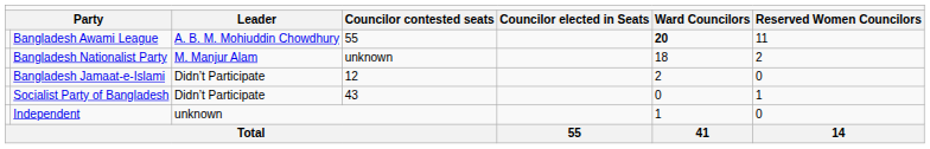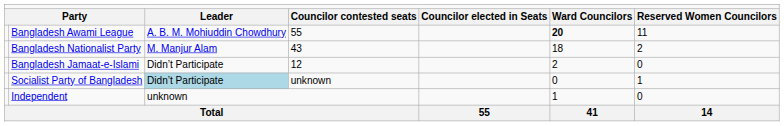Bangladesh Nationalist Party | column 4: unknown -> 43
Socialist Party of Bangladesh | column 3: no background -> lightblue background
Socialist Party of Bangladesh | column 4: 43 -> unknown
